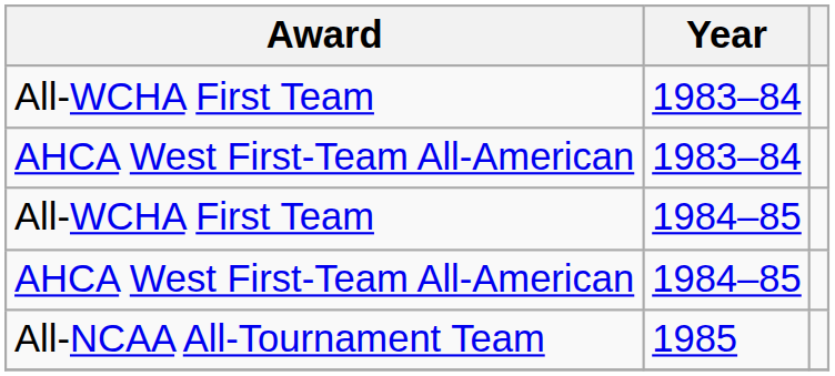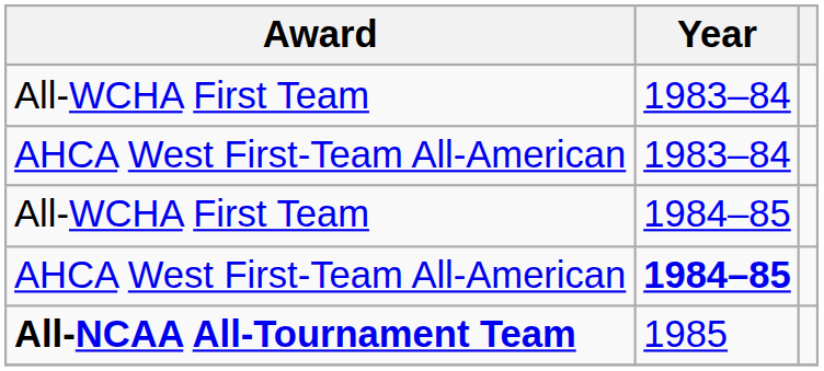row 5 | Year: normal -> bold
row 6 | Award: normal -> bold
